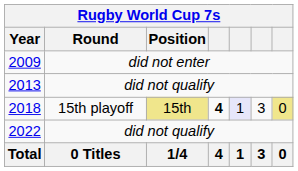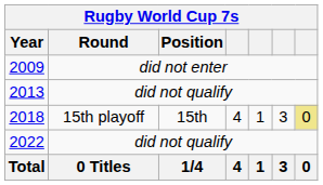2018 | Position: khaki background -> no background
2018 | column 4: bold -> normal
2018 | column 5: lavender background -> no background
